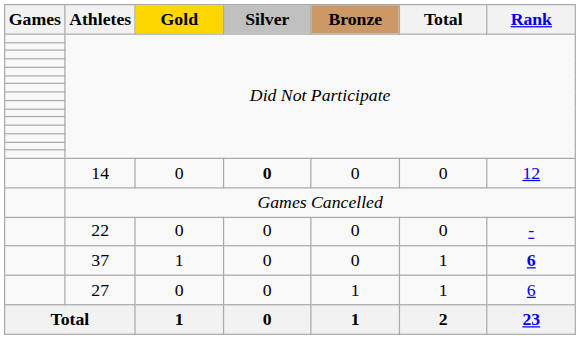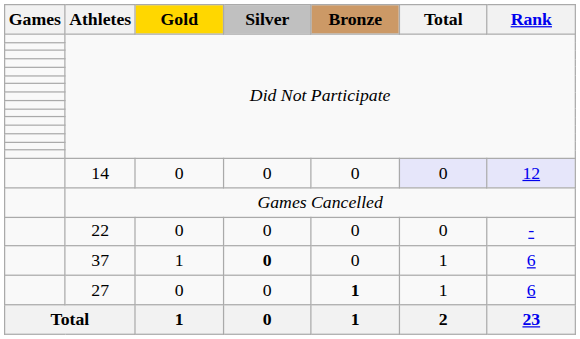14 | Silver: bold -> normal
14 | Total: no background -> lavender background
14 | Rank: no background -> lavender background
37 | Silver: normal -> bold
37 | Rank: bold -> normal
27 | Bronze: normal -> bold
